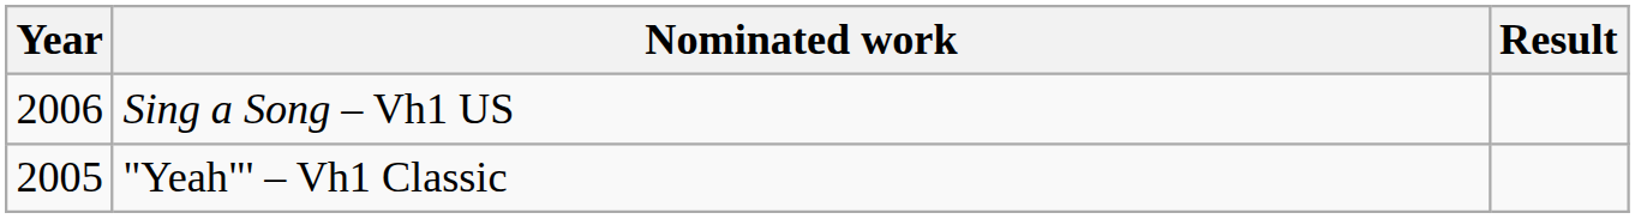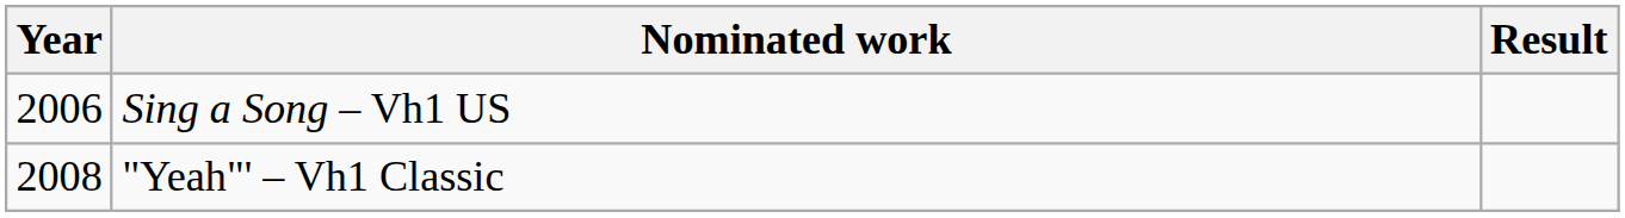"Yeah"' – Vh1 Classic | Year: 2005 -> 2008
